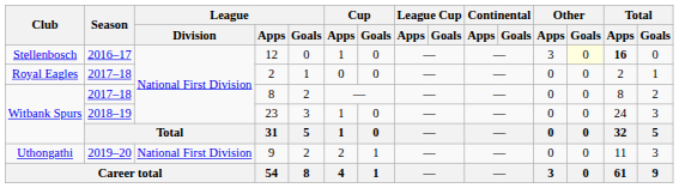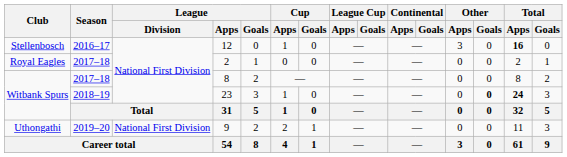12 | Other / Goals: lightyellow background -> no background
23 | Other / Goals: normal -> bold
23 | Total / Apps: normal -> bold
